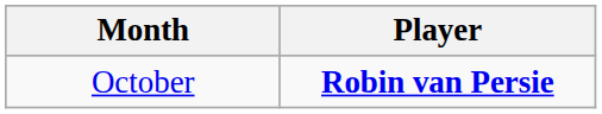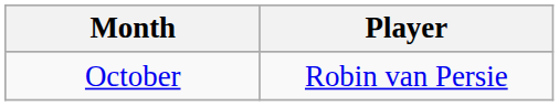October | Player: bold -> normal
